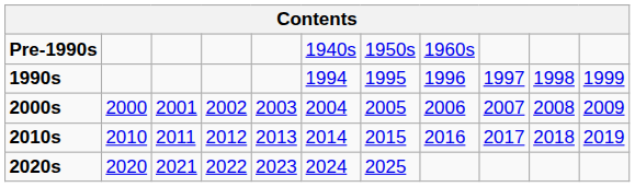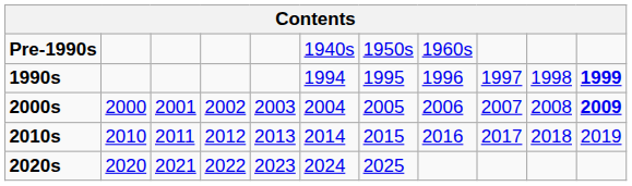1990s | column 11: normal -> bold
2000s | column 11: normal -> bold
